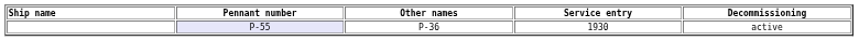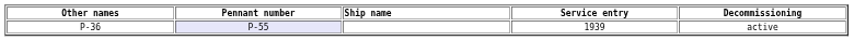columns swapped: Ship name <-> Other names
row 2 | Service entry: 1930 -> 1939
